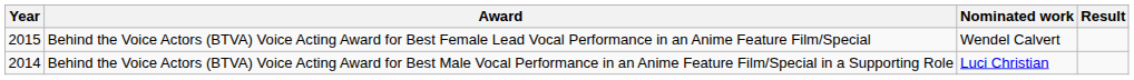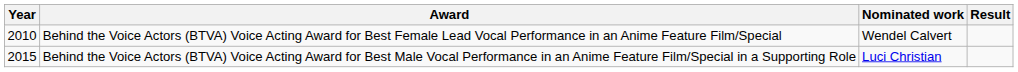row 2 | Year: 2015 -> 2010
row 3 | Year: 2014 -> 2015
